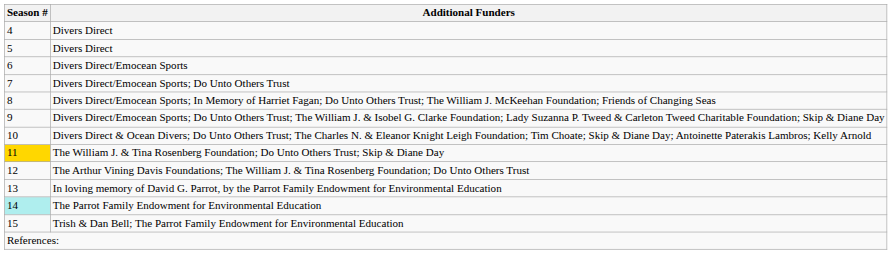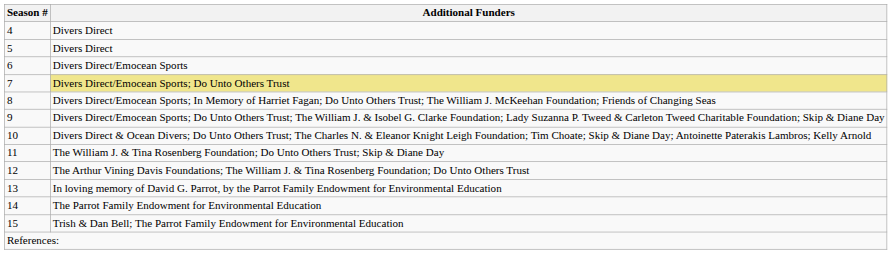row 5 | Additional Funders: no background -> khaki background
row 9 | Season #: gold background -> no background
row 12 | Season #: paleturquoise background -> no background
